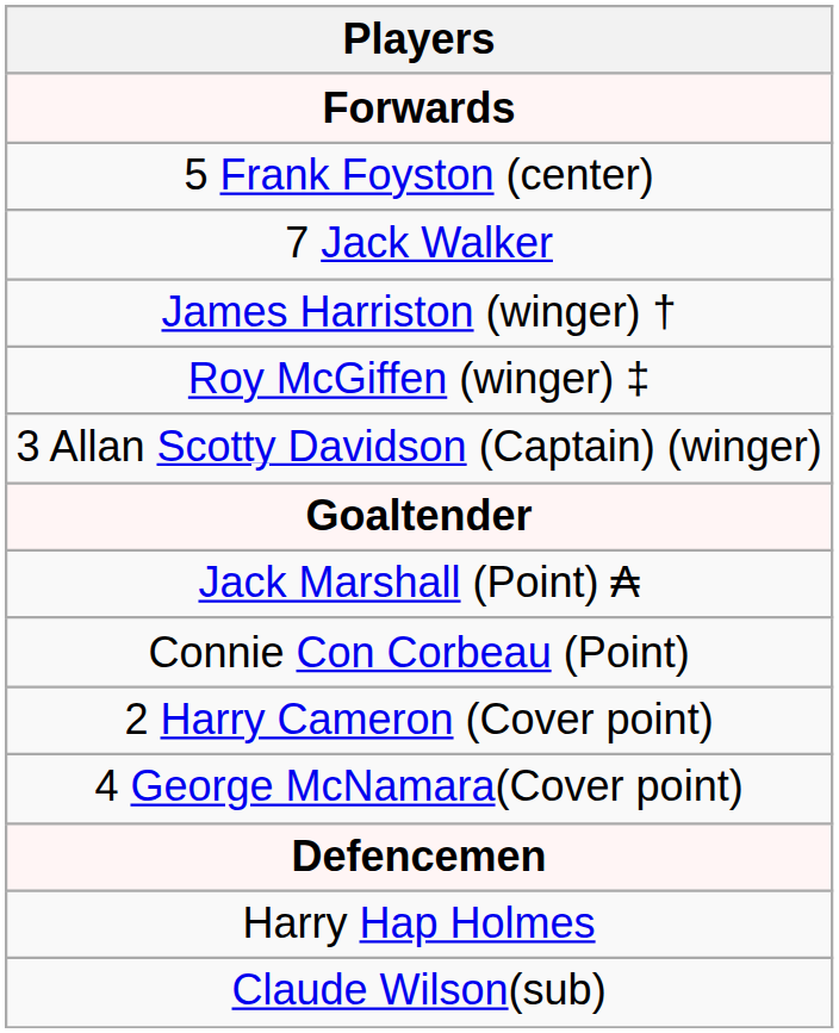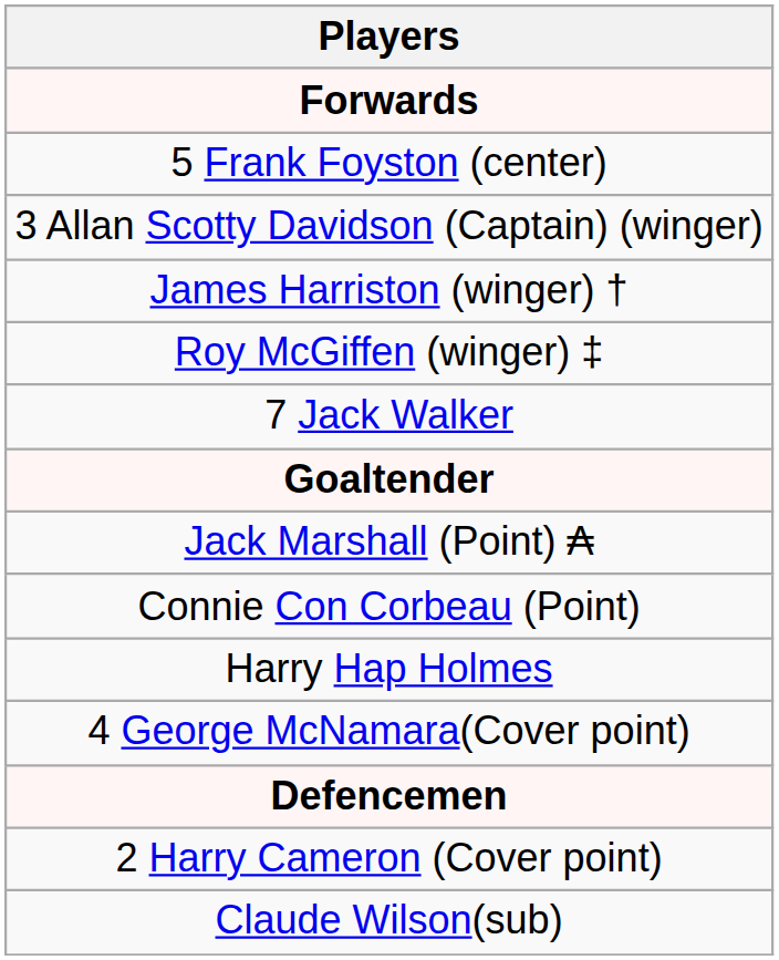row 4 | column 1: 7 Jack Walker -> 3 Allan Scotty Davidson (Captain) (winger)
row 7 | column 1: 3 Allan Scotty Davidson (Captain) (winger) -> 7 Jack Walker
row 11 | column 1: 2 Harry Cameron (Cover point) -> Harry Hap Holmes
row 14 | column 1: Harry Hap Holmes -> 2 Harry Cameron (Cover point)
